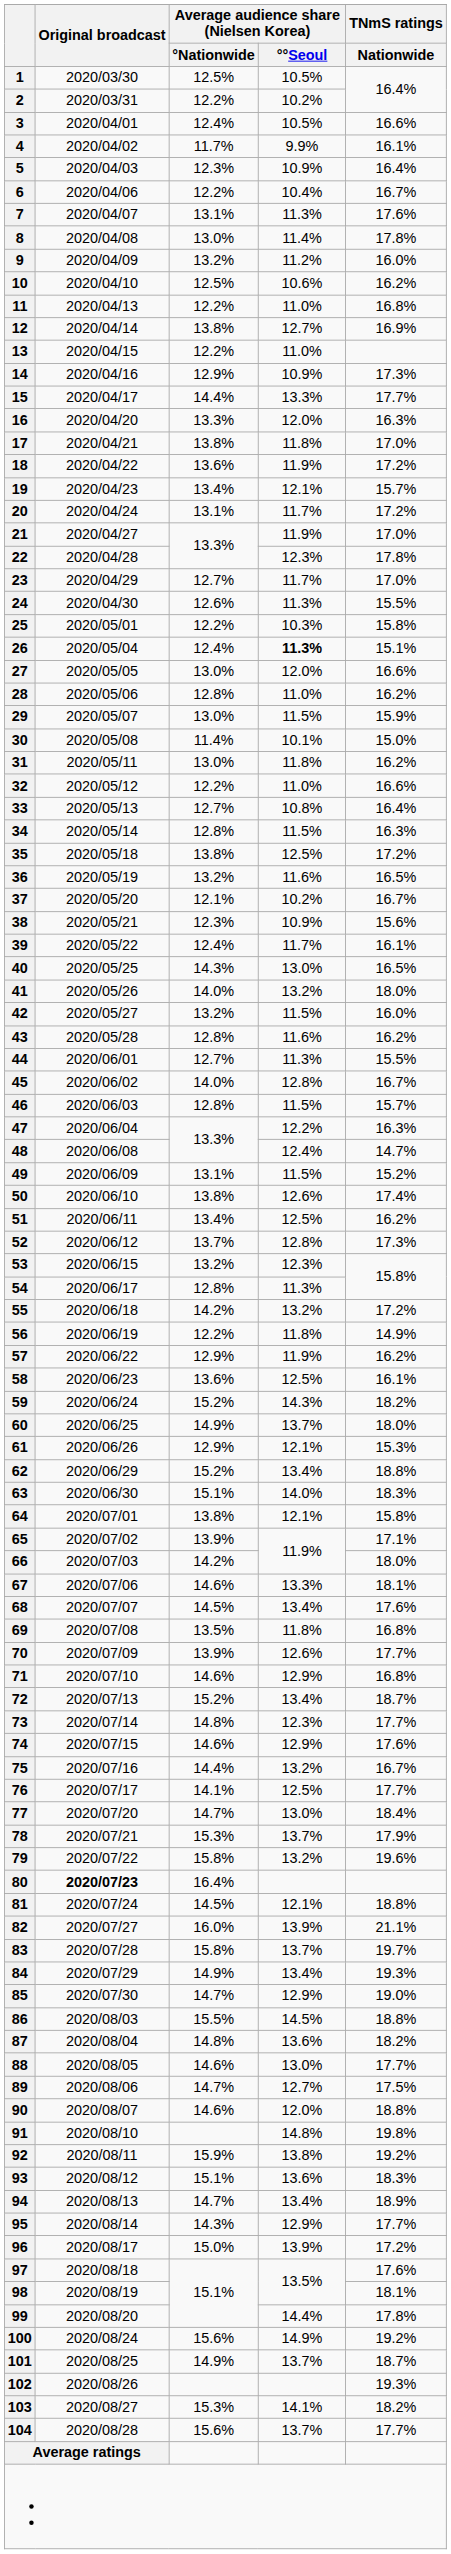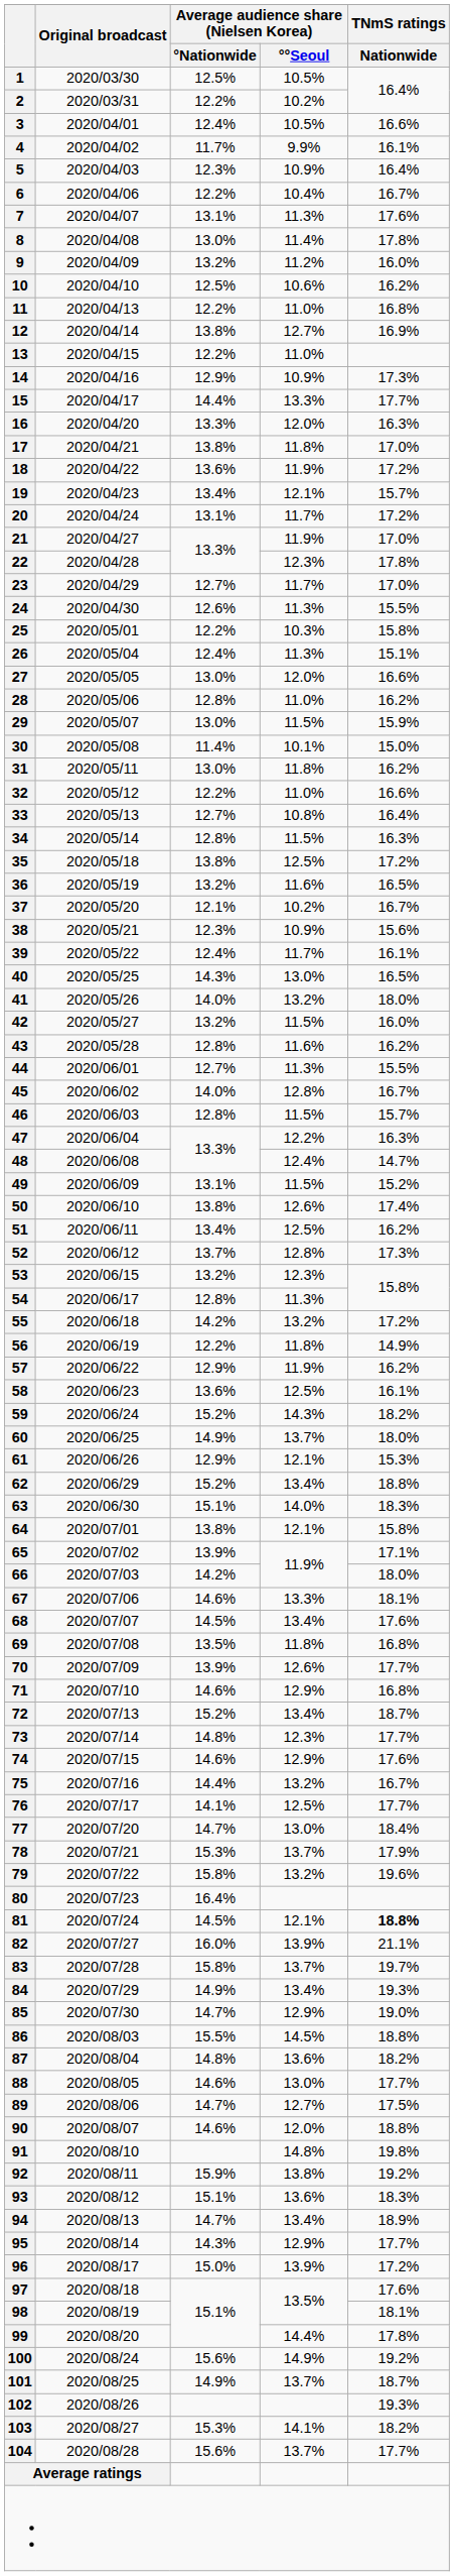26 | Average audience share (Nielsen Korea) / °°Seoul: bold -> normal
80 | Original broadcast: bold -> normal
81 | TNmS ratings / Nationwide: normal -> bold
